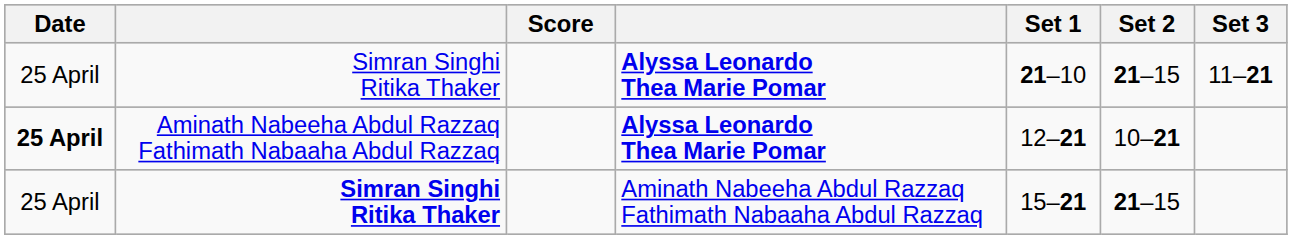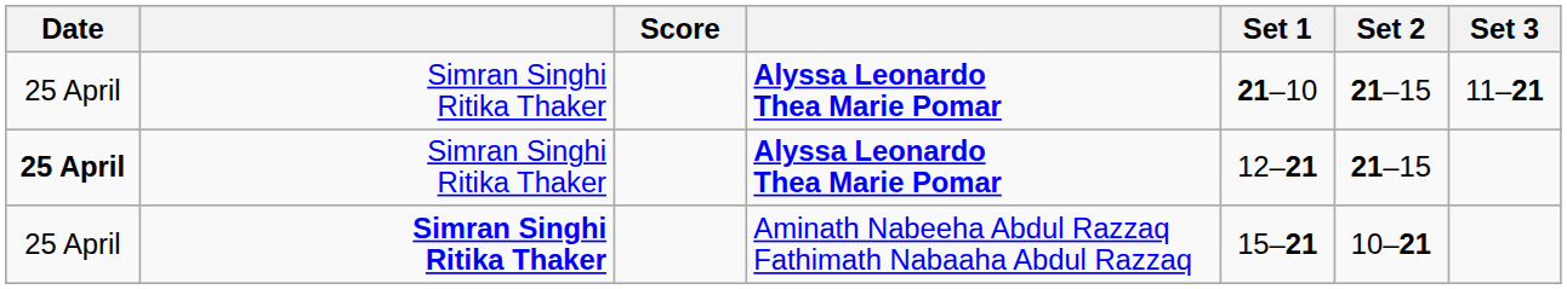row 3 | column 2: Aminath Nabeeha Abdul Razzaq Fathimath Nabaaha Abdul Razzaq -> Simran Singhi Ritika Thaker
row 3 | Set 2: 10–21 -> 21–15
row 4 | Set 2: 21–15 -> 10–21
